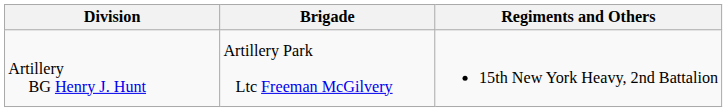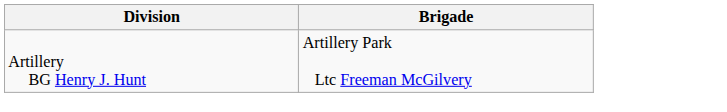- column: Regiments and Others | 15th New York Heavy, 2nd Battalion
